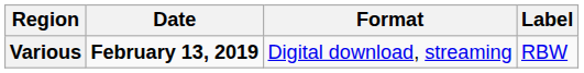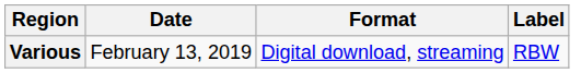Various | Date: bold -> normal
